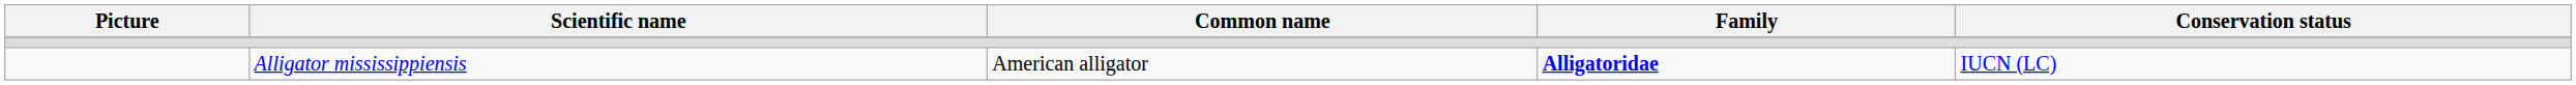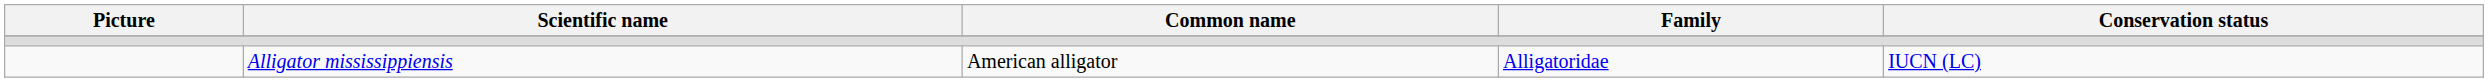Alligator mississippiensis | Family: bold -> normal
